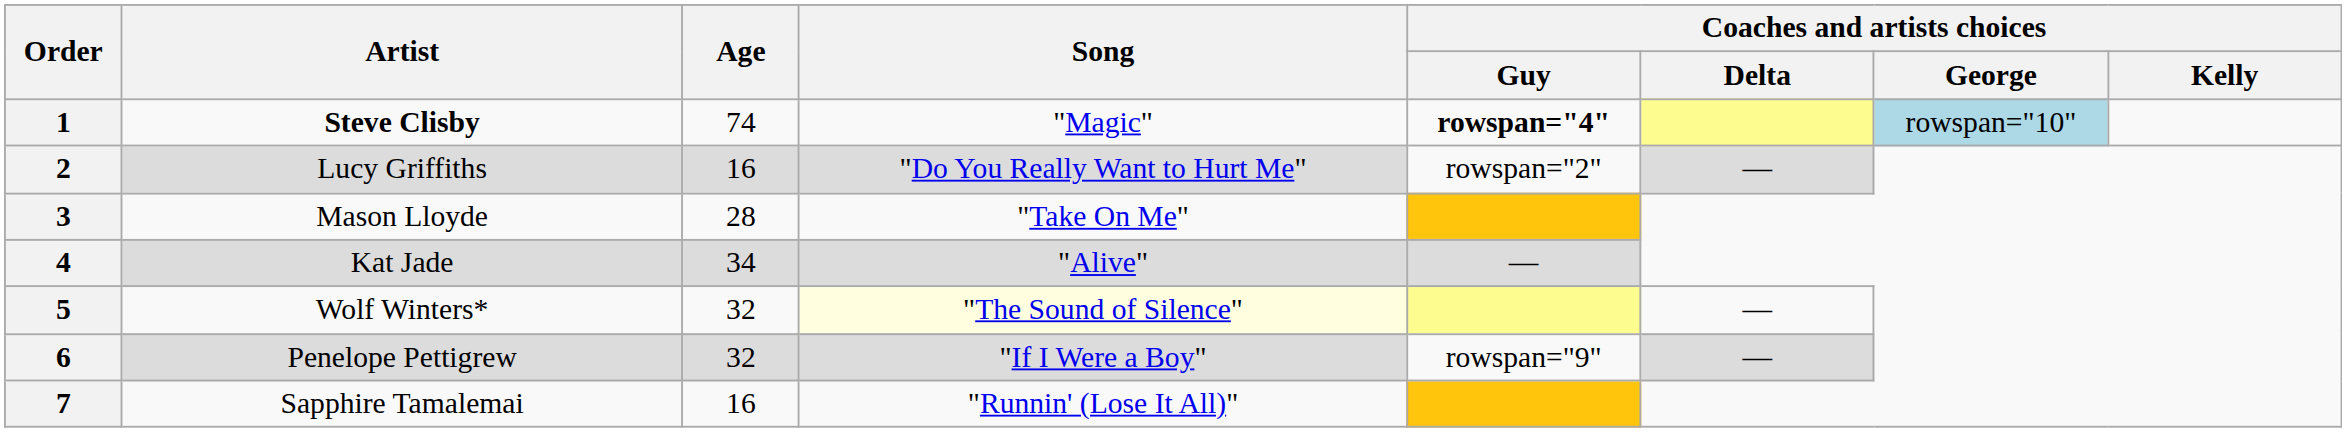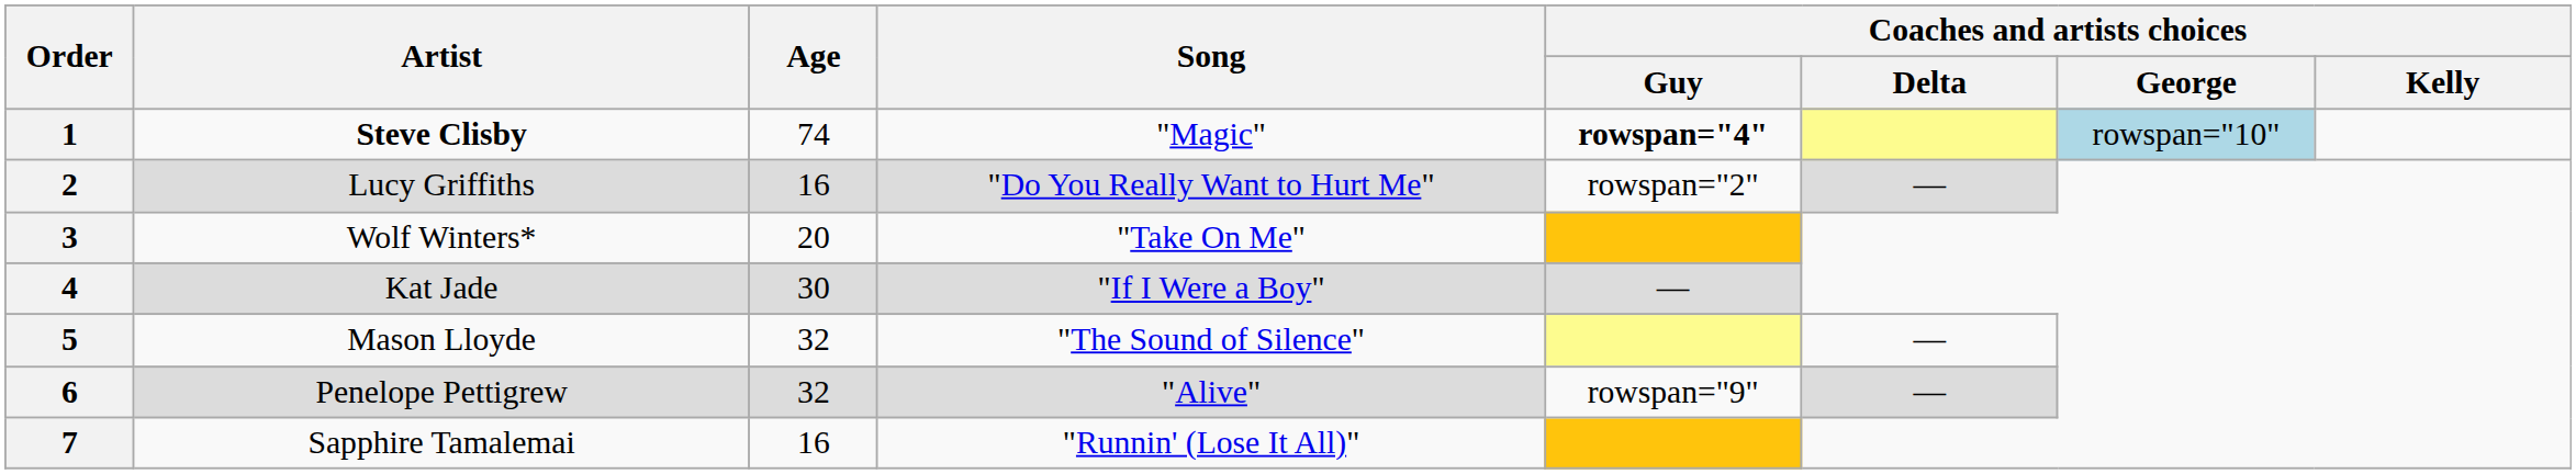3 | Artist: Mason Lloyde -> Wolf Winters*
3 | Age: 28 -> 20
4 | Age: 34 -> 30
4 | Song: "Alive" -> "If I Were a Boy"
5 | Artist: Wolf Winters* -> Mason Lloyde
5 | Song: lightyellow background -> no background
6 | Song: "If I Were a Boy" -> "Alive"
